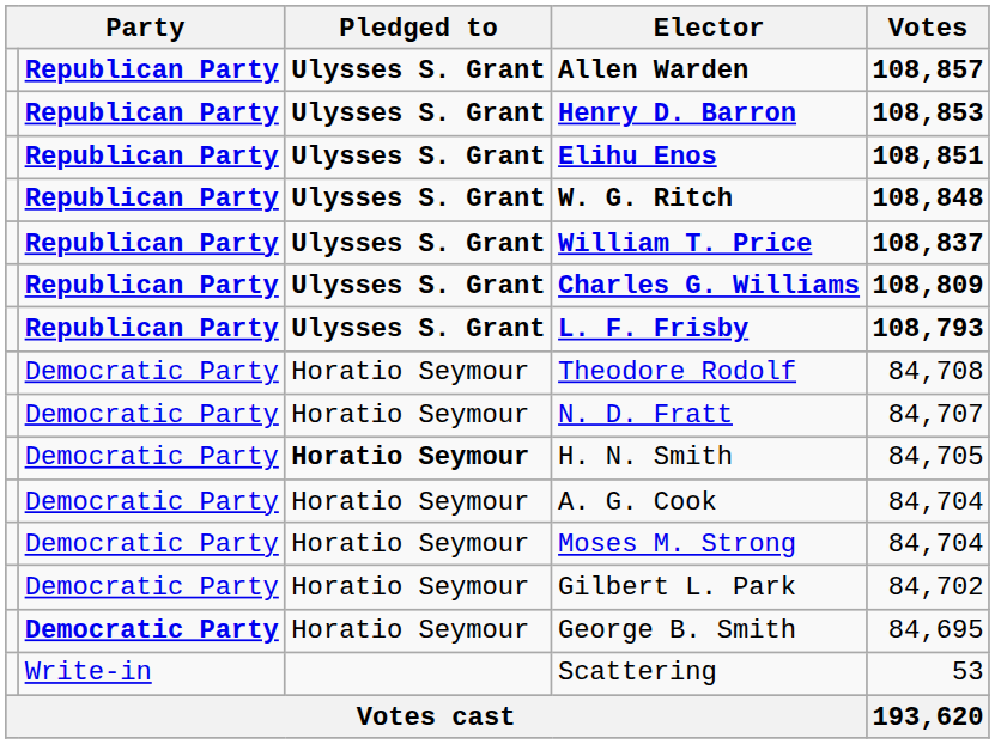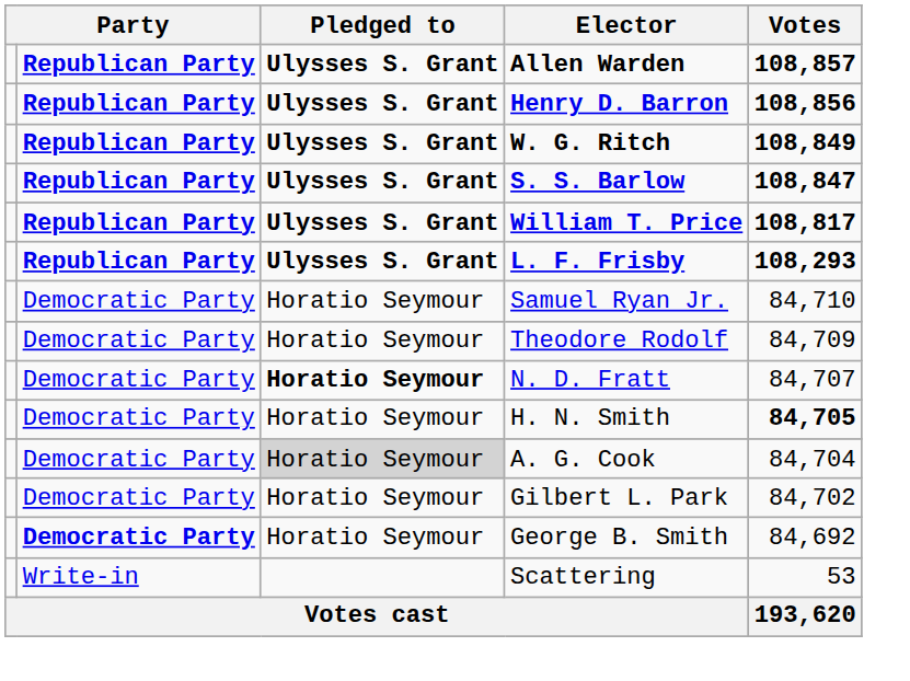Henry D. Barron | Votes: 108,853 -> 108,856
- row: Republican Party | Ulysses S. Grant | Elihu Enos | 108,851
W. G. Ritch | Votes: 108,848 -> 108,849
+ row: Republican Party | Ulysses S. Grant | S. S. Barlow | 108,847
William T. Price | Votes: 108,837 -> 108,817
- row: Republican Party | Ulysses S. Grant | Charles G. Williams | 108,809
L. F. Frisby | Votes: 108,793 -> 108,293
+ row: Democratic Party | Horatio Seymour | Samuel Ryan Jr. | 84,710
Theodore Rodolf | Votes: 84,708 -> 84,709
N. D. Fratt | Pledged to: normal -> bold
H. N. Smith | Pledged to: bold -> normal
H. N. Smith | Votes: normal -> bold
A. G. Cook | Pledged to: no background -> lightgrey background
- row: Democratic Party | Horatio Seymour | Moses M. Strong | 84,704
George B. Smith | Votes: 84,695 -> 84,692
